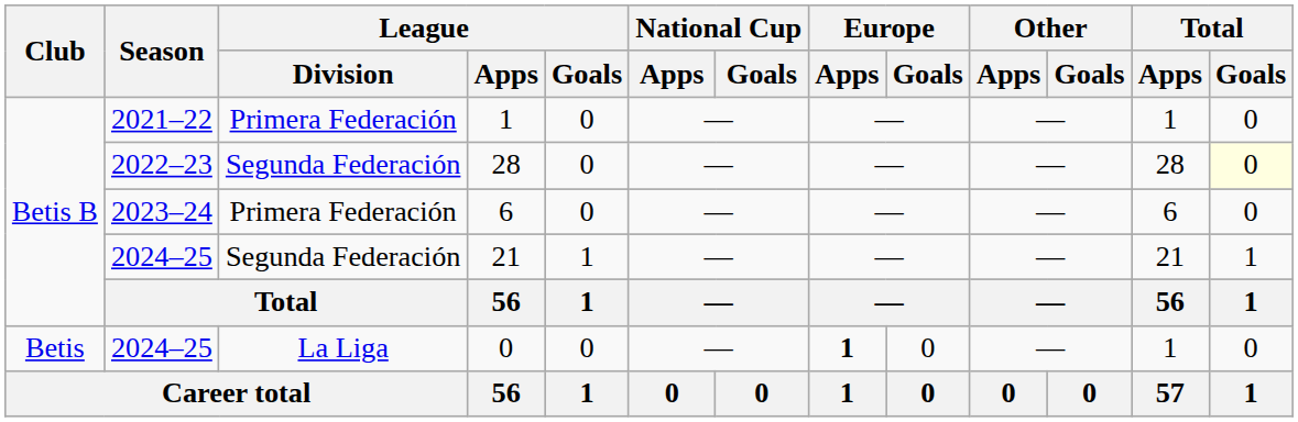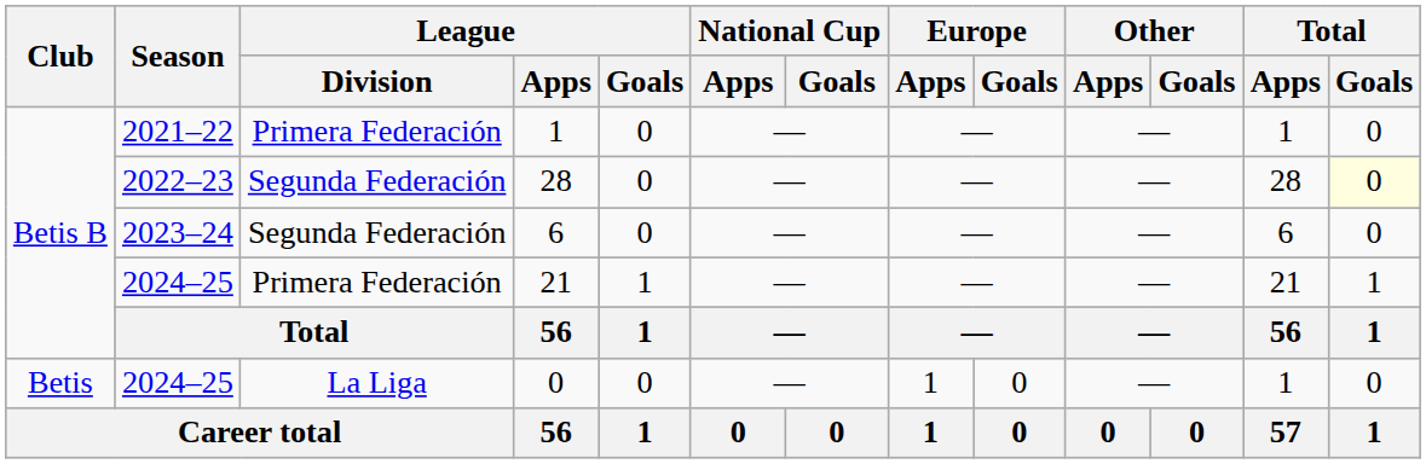row 5 | League / Division: Primera Federación -> Segunda Federación
row 6 | League / Division: Segunda Federación -> Primera Federación
row 8 | Europe / Apps: bold -> normal
